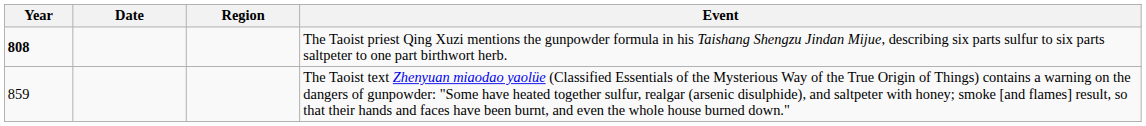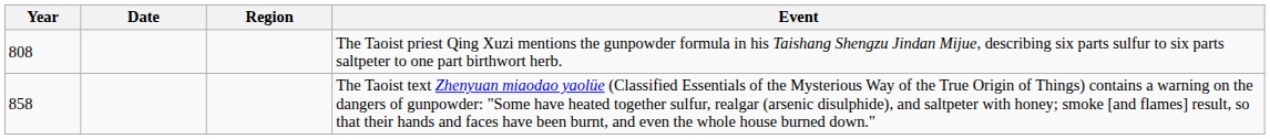row 2 | Year: bold -> normal
row 3 | Year: 859 -> 858
